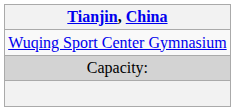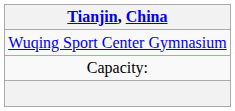row 3 | column 1: lightgrey background -> no background
